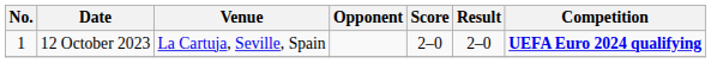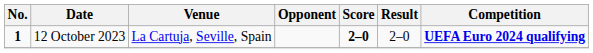12 October 2023 | No.: normal -> bold
12 October 2023 | Score: normal -> bold
